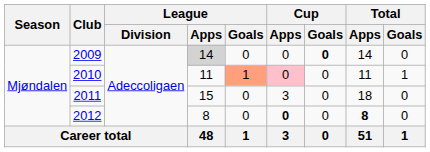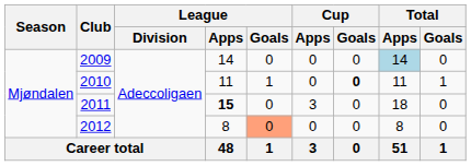2009 | League / Apps: lightgrey background -> no background
2009 | Cup / Goals: bold -> normal
2009 | Total / Apps: no background -> lightblue background
2010 | League / Goals: lightsalmon background -> no background
2010 | Cup / Apps: pink background -> no background
2010 | Cup / Goals: normal -> bold
2011 | League / Apps: normal -> bold
2012 | League / Goals: no background -> lightsalmon background
2012 | Cup / Apps: bold -> normal
2012 | Total / Apps: bold -> normal
